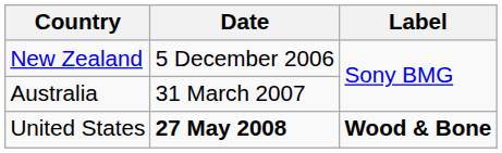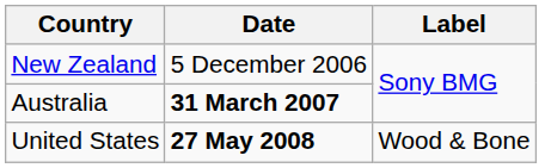Australia | Date: normal -> bold
United States | Label: bold -> normal
